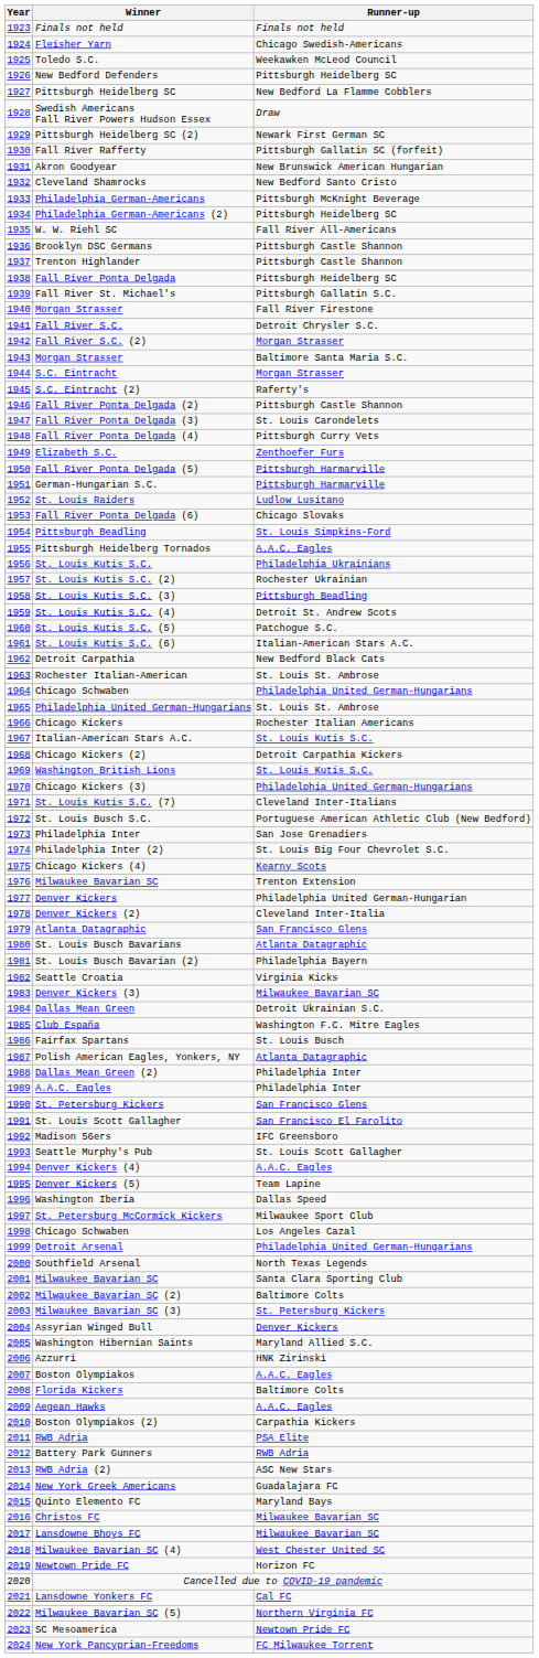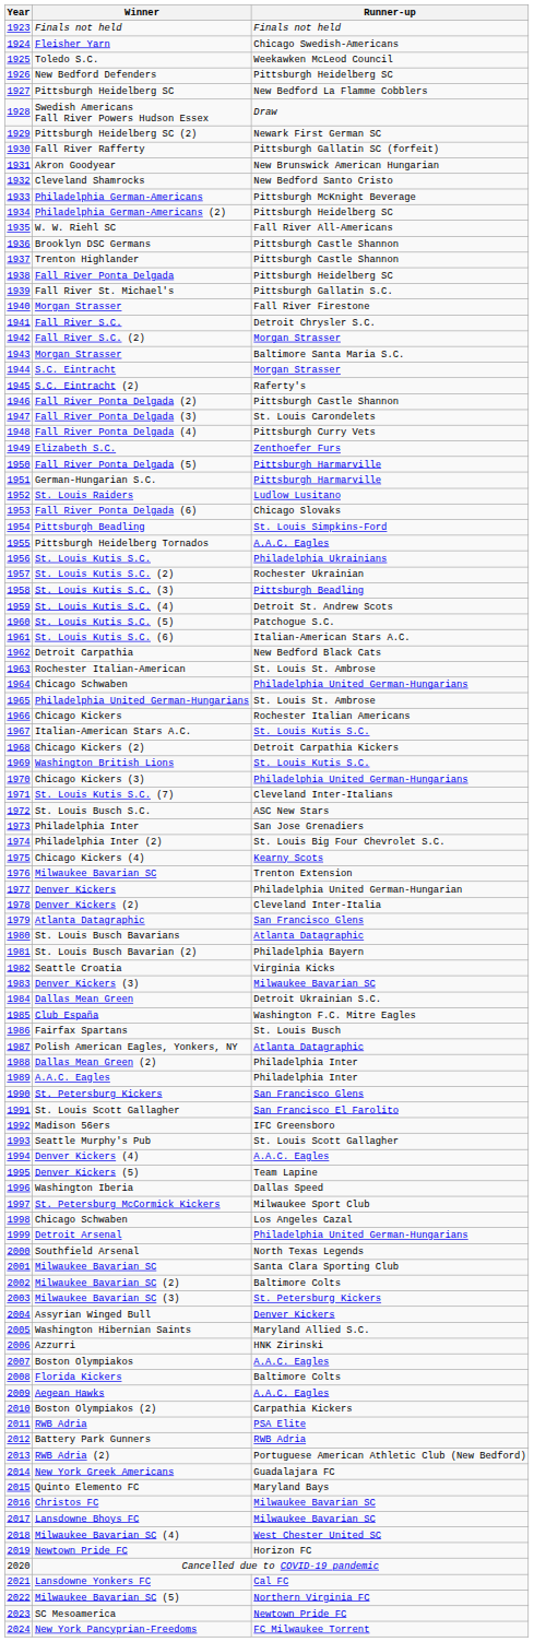St. Louis Busch S.C. | Runner-up: Portuguese American Athletic Club (New Bedford) -> ASC New Stars
RWB Adria (2) | Runner-up: ASC New Stars -> Portuguese American Athletic Club (New Bedford)
